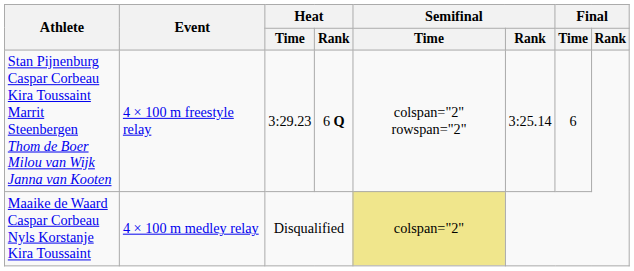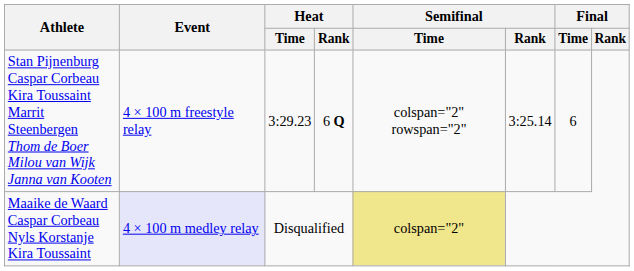Maaike de Waard Caspar Corbeau Nyls Korstanje Kira Toussaint | Event: no background -> lavender background
